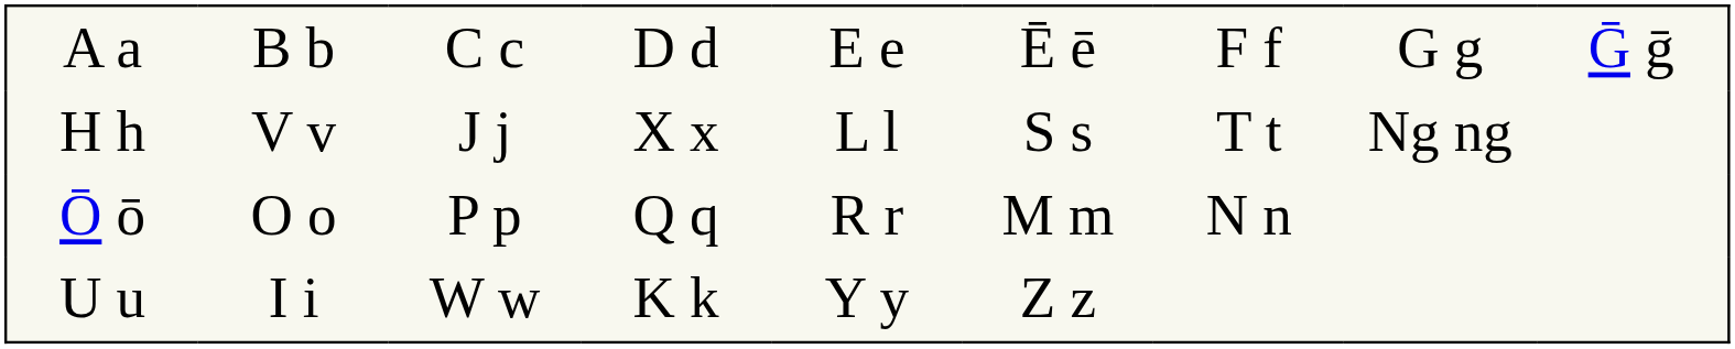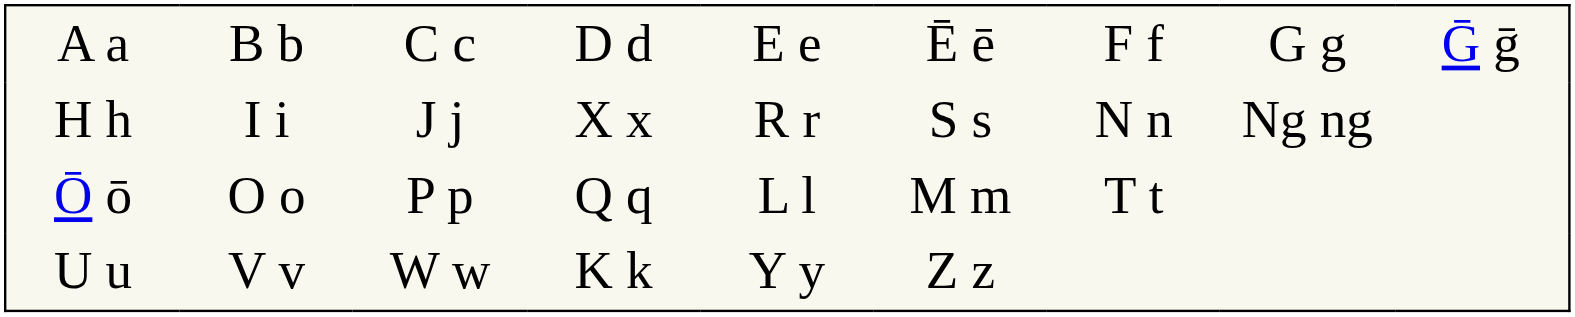H h | column 2: V v -> I i
H h | column 5: L l -> R r
H h | column 7: T t -> N n
Ō ō | column 5: R r -> L l
Ō ō | column 7: N n -> T t
U u | column 2: I i -> V v
